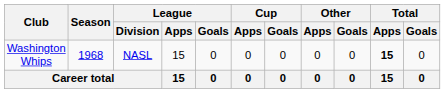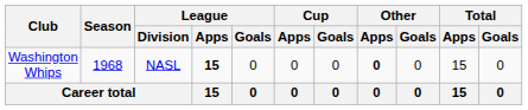Washington Whips | League / Apps: normal -> bold
Washington Whips | Other / Apps: normal -> bold
Washington Whips | Total / Apps: bold -> normal
